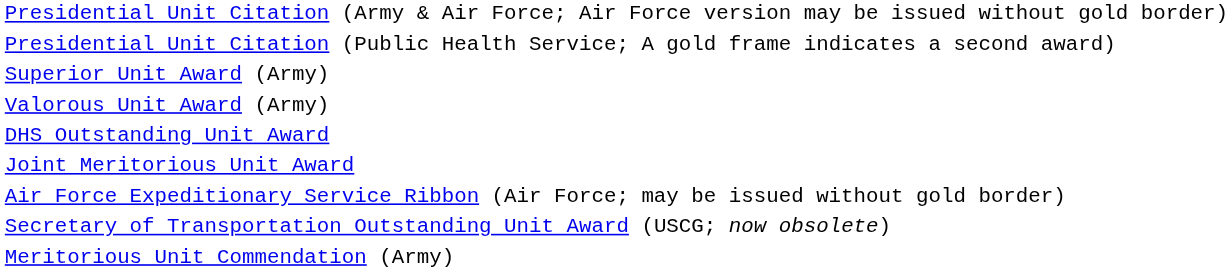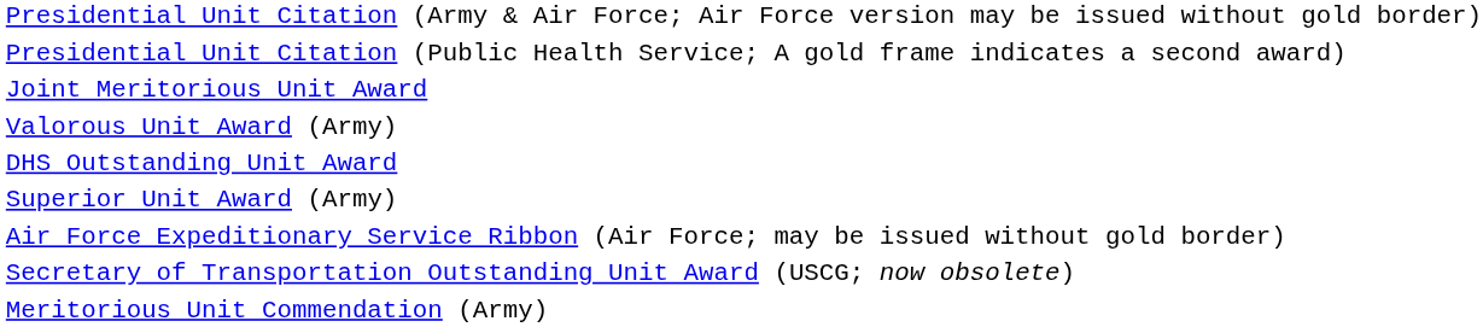row 3 | column 1: Superior Unit Award (Army) -> Joint Meritorious Unit Award
row 6 | column 1: Joint Meritorious Unit Award -> Superior Unit Award (Army)
